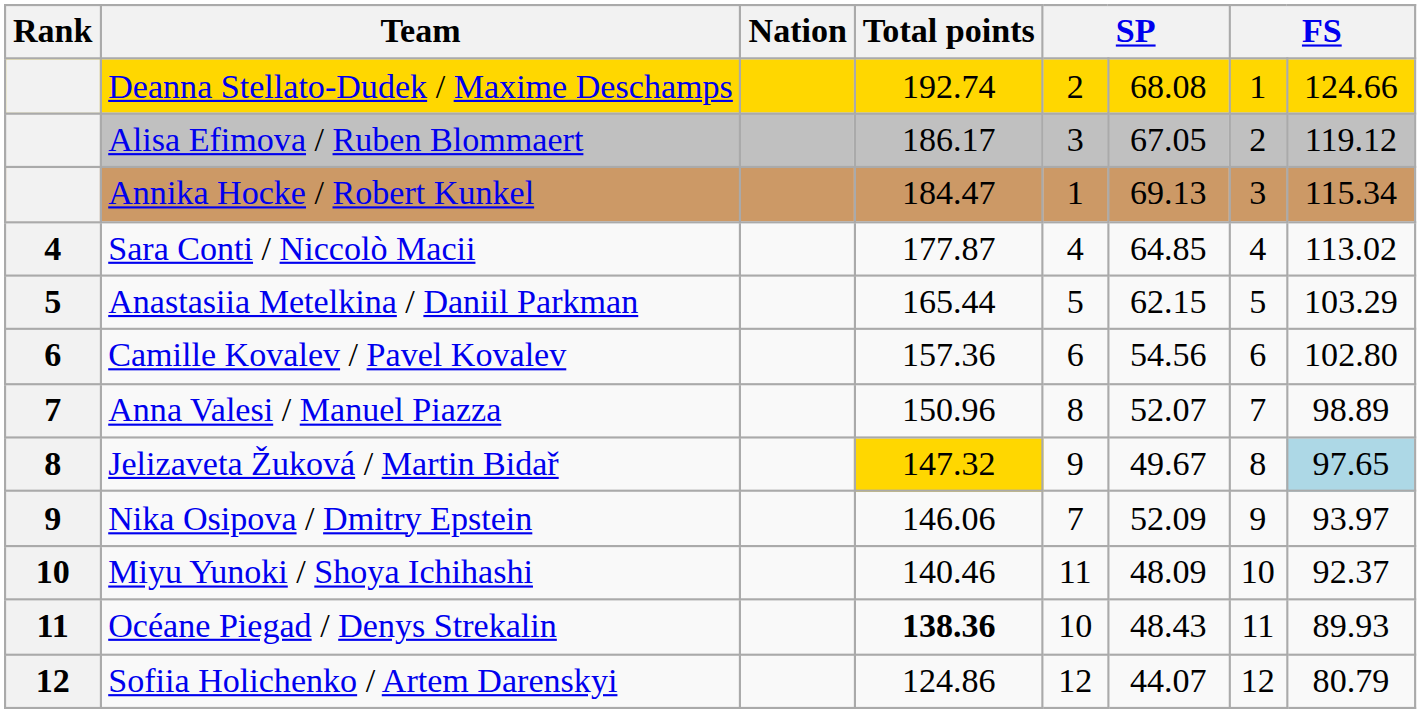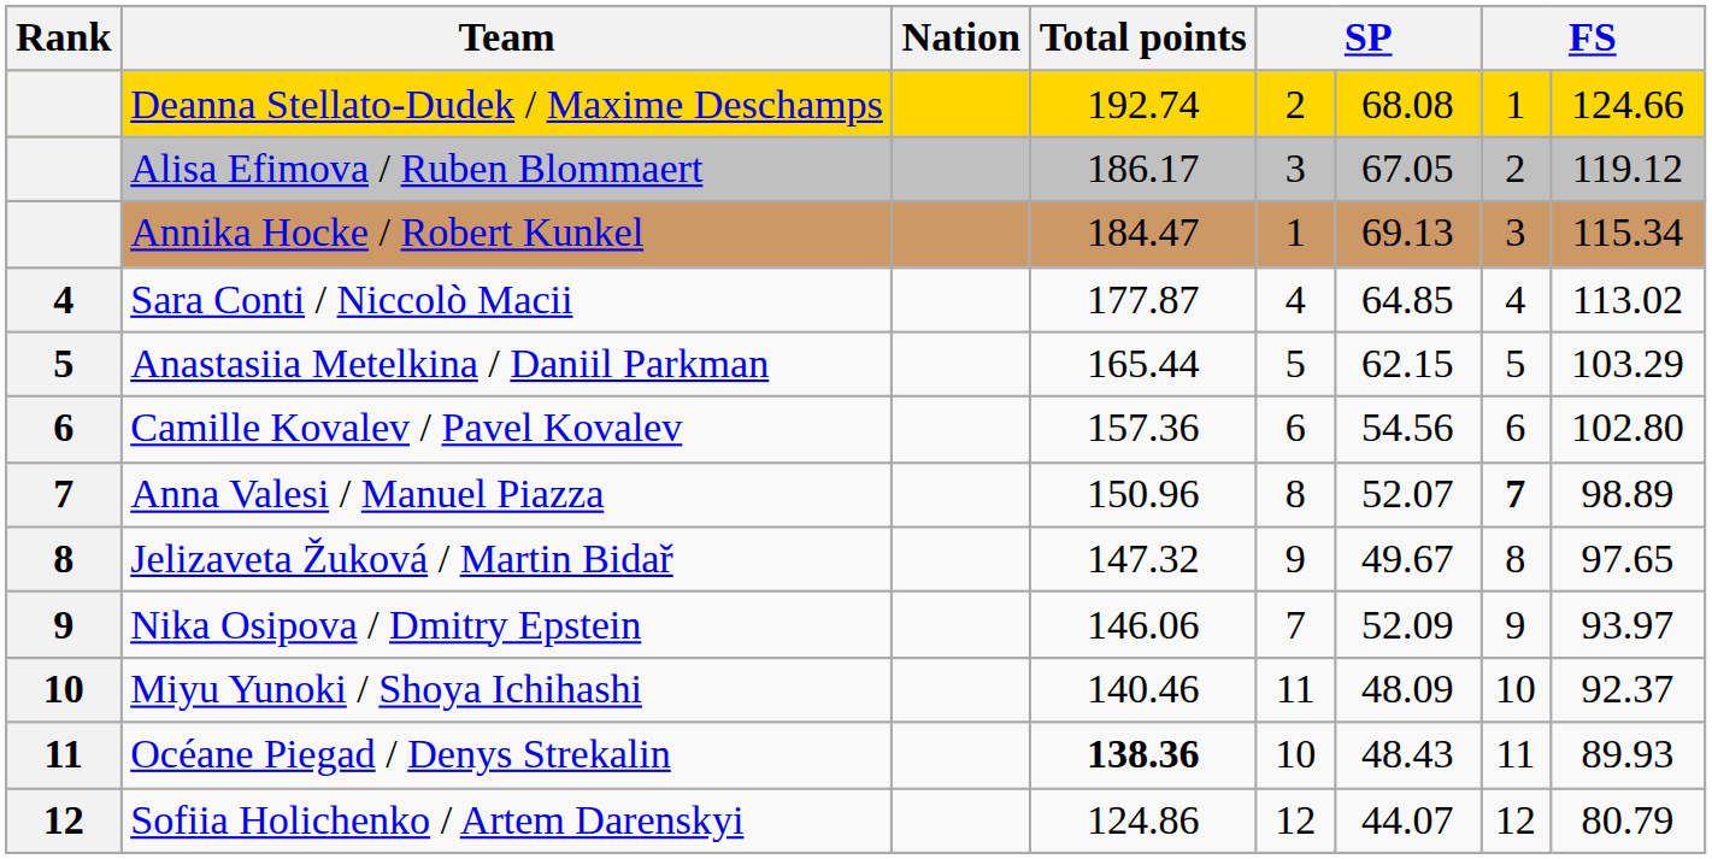Anna Valesi / Manuel Piazza | column 7: normal -> bold
Jelizaveta Žuková / Martin Bidař | Total points: gold background -> no background
Jelizaveta Žuková / Martin Bidař | column 8: lightblue background -> no background
